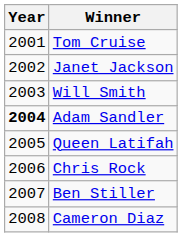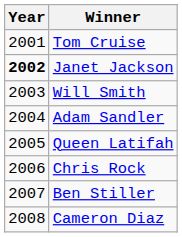Janet Jackson | Year: normal -> bold
Adam Sandler | Year: bold -> normal
